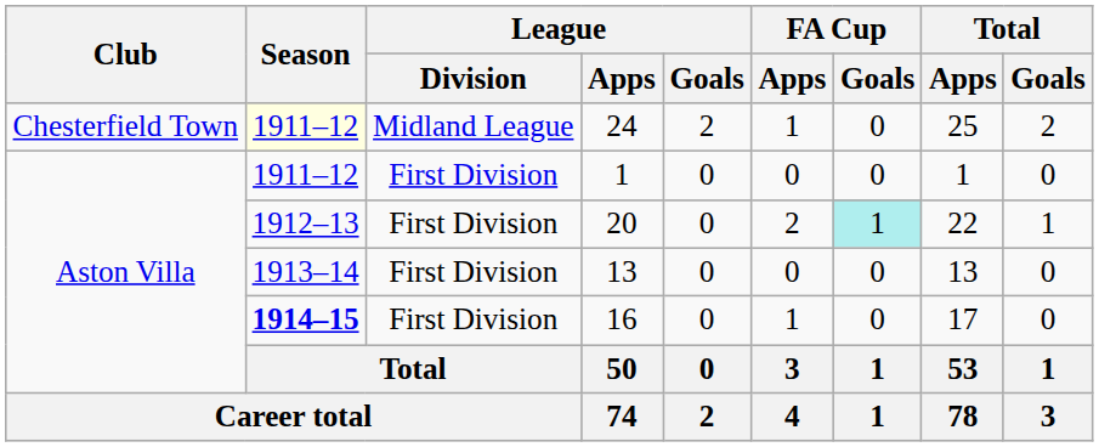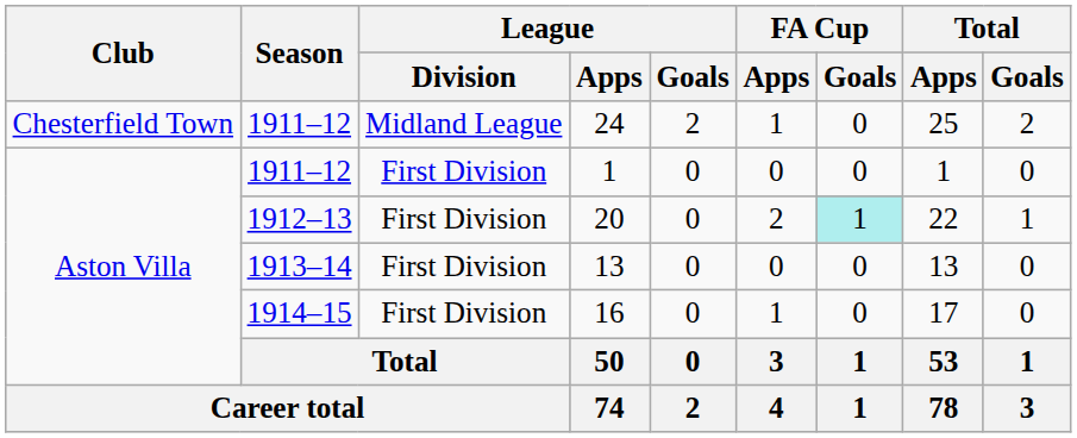24 | Season: lightyellow background -> no background
16 | Season: bold -> normal
